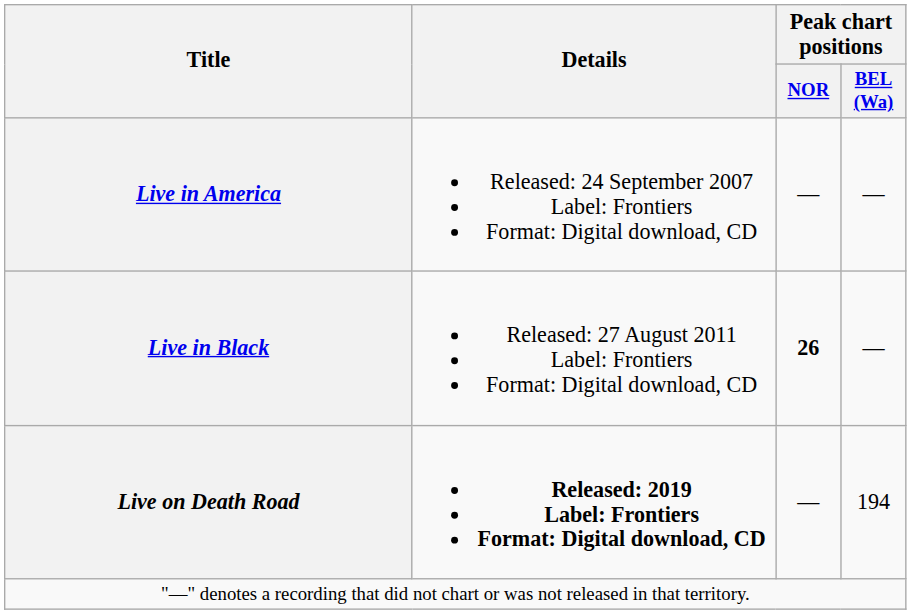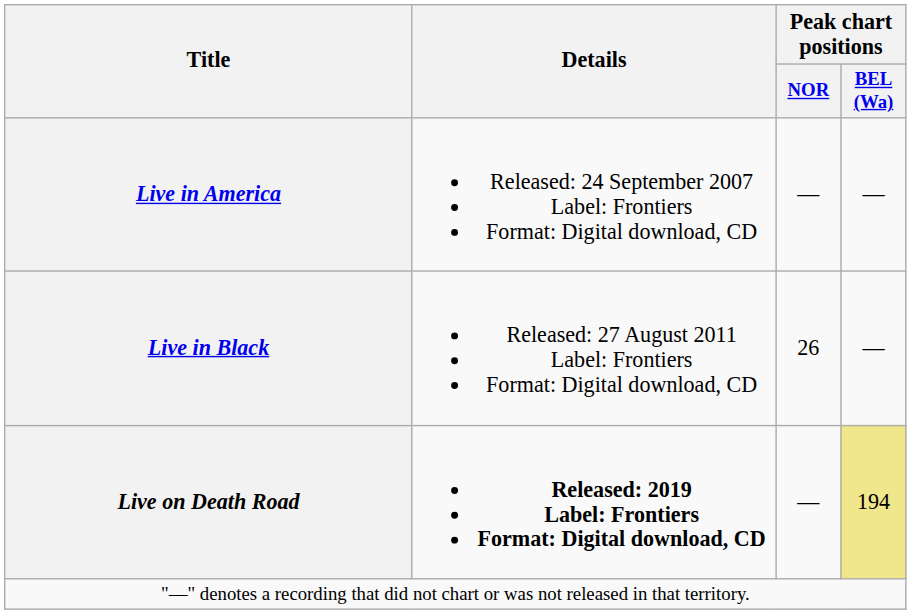Live in Black | Peak chart positions / NOR: bold -> normal
Live on Death Road | Peak chart positions / BEL (Wa): no background -> khaki background
